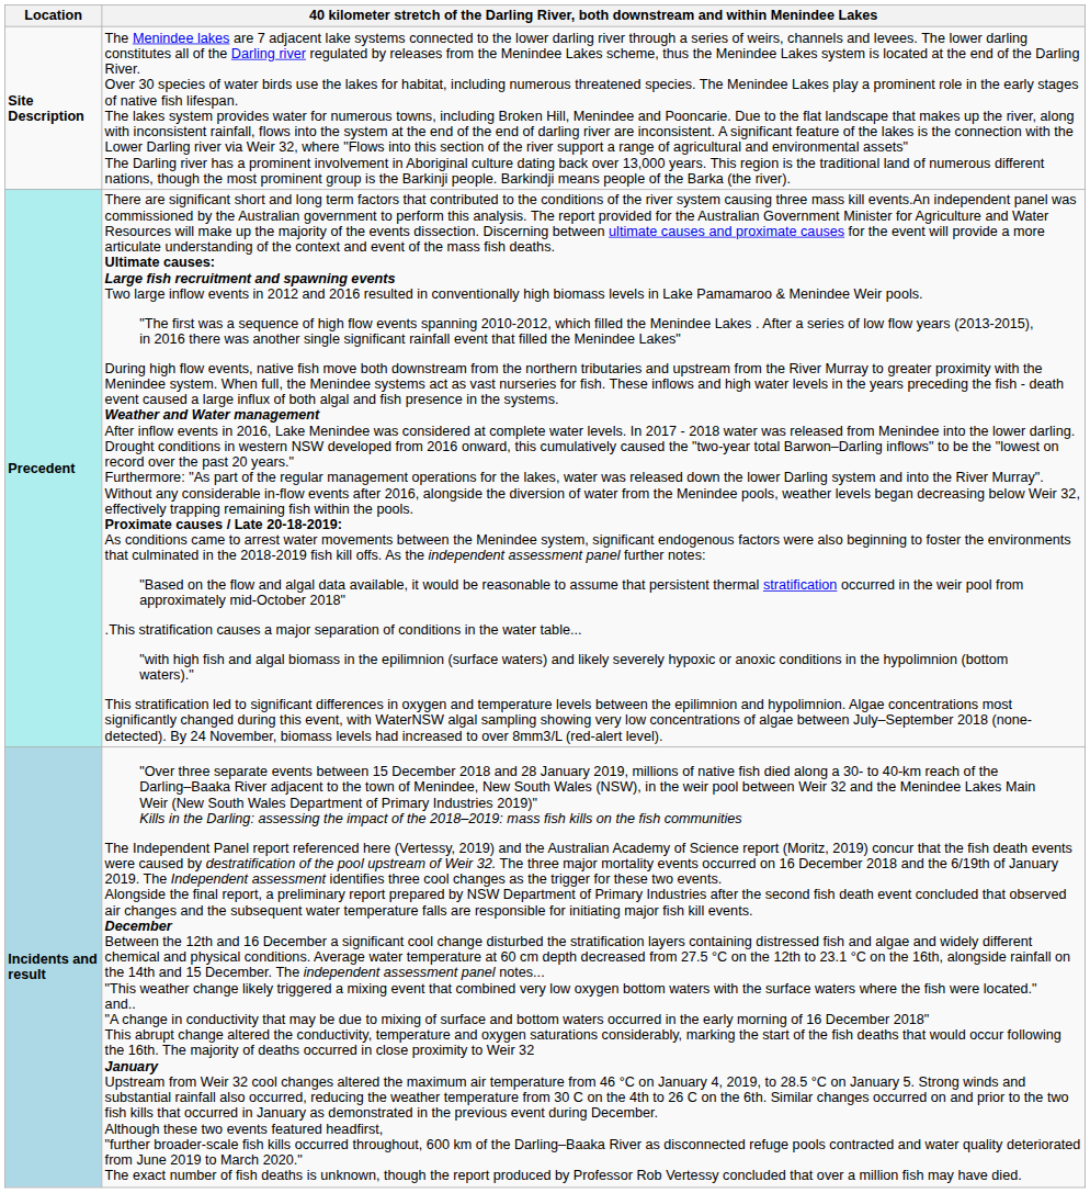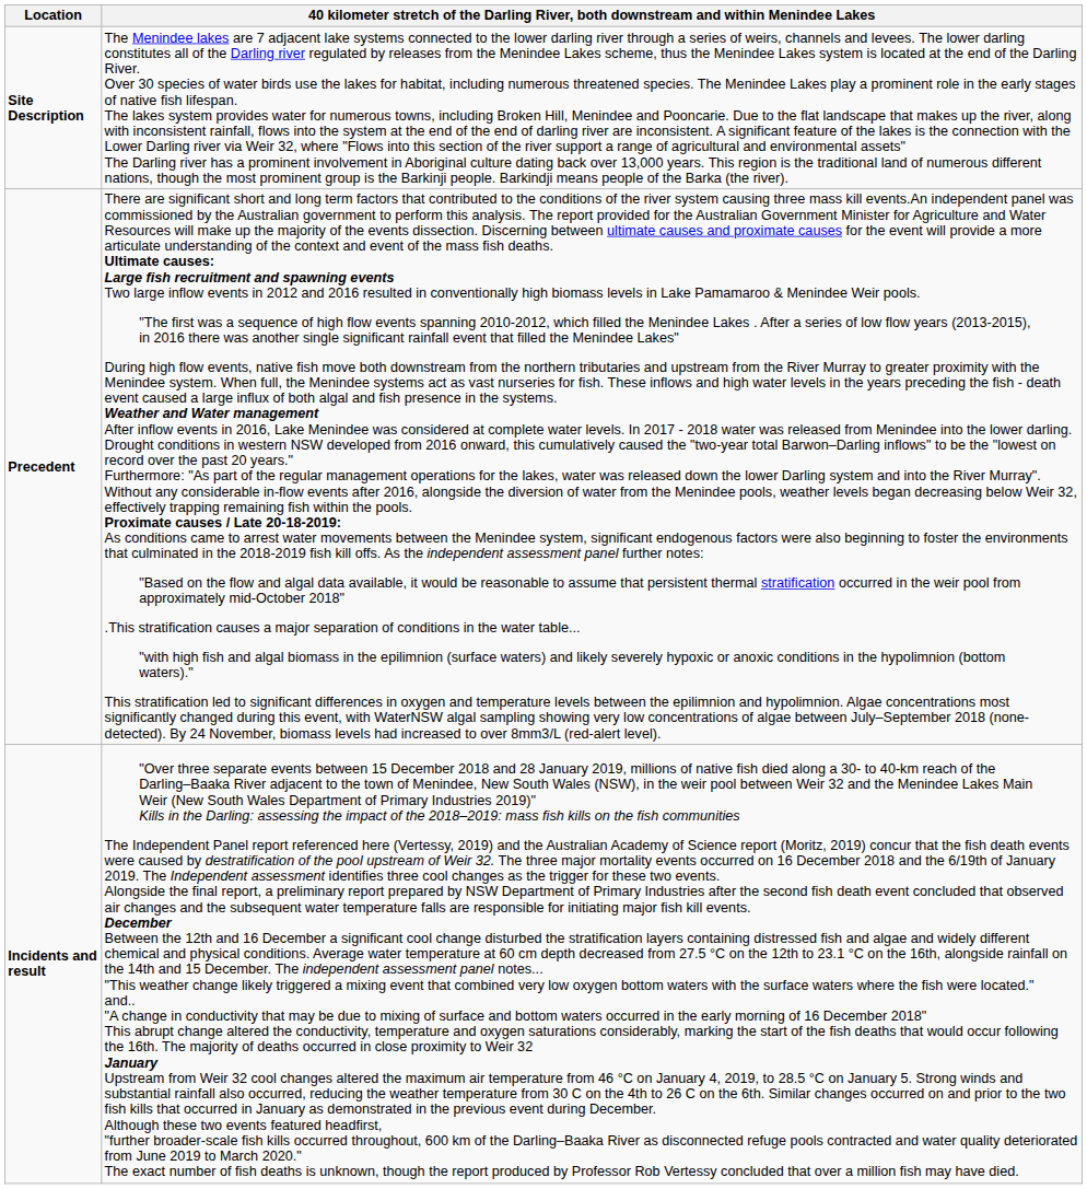row 3 | Location: paleturquoise background -> no background
row 4 | Location: lightblue background -> no background
